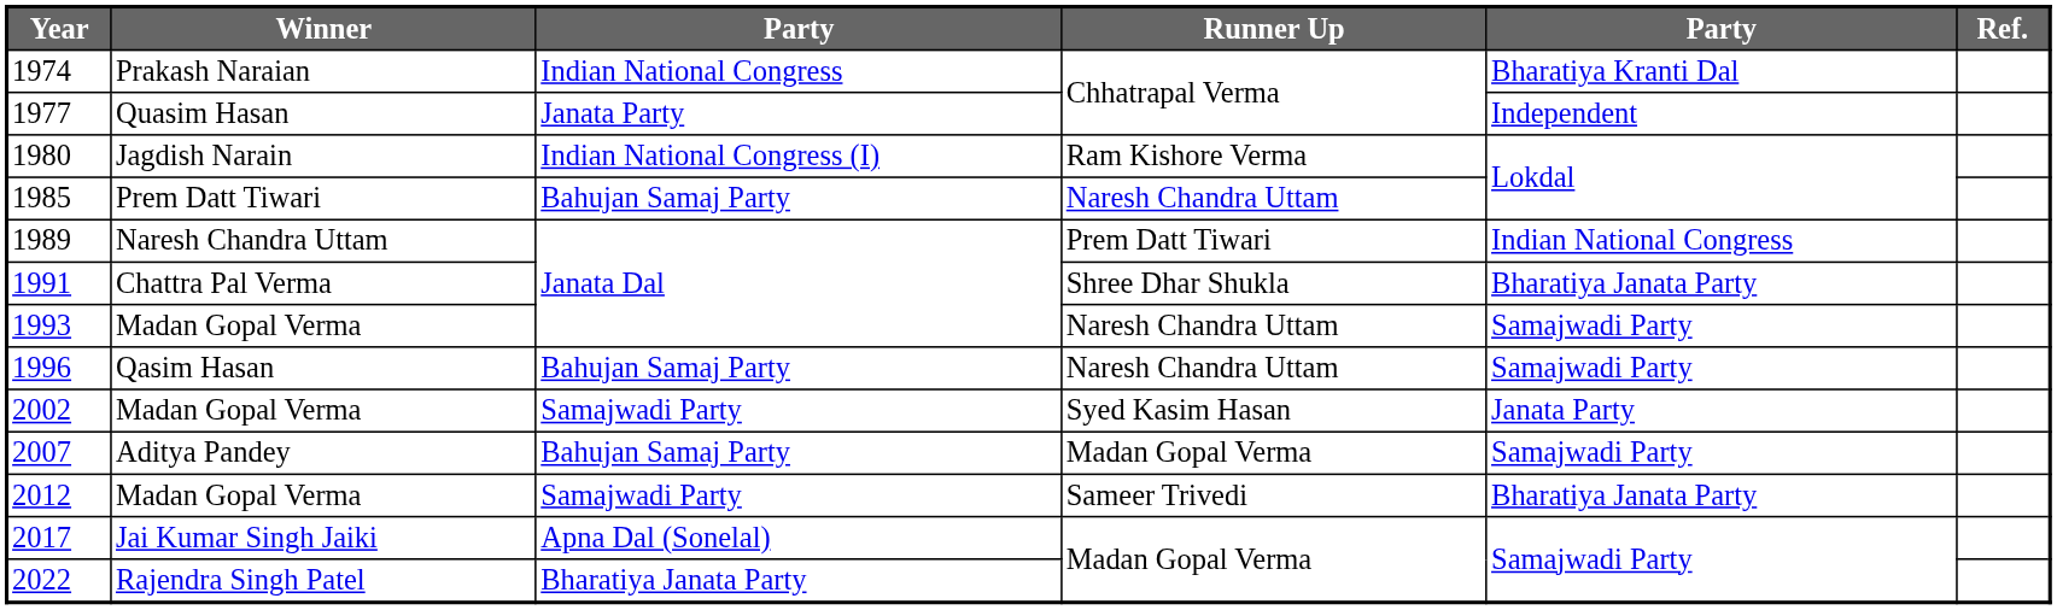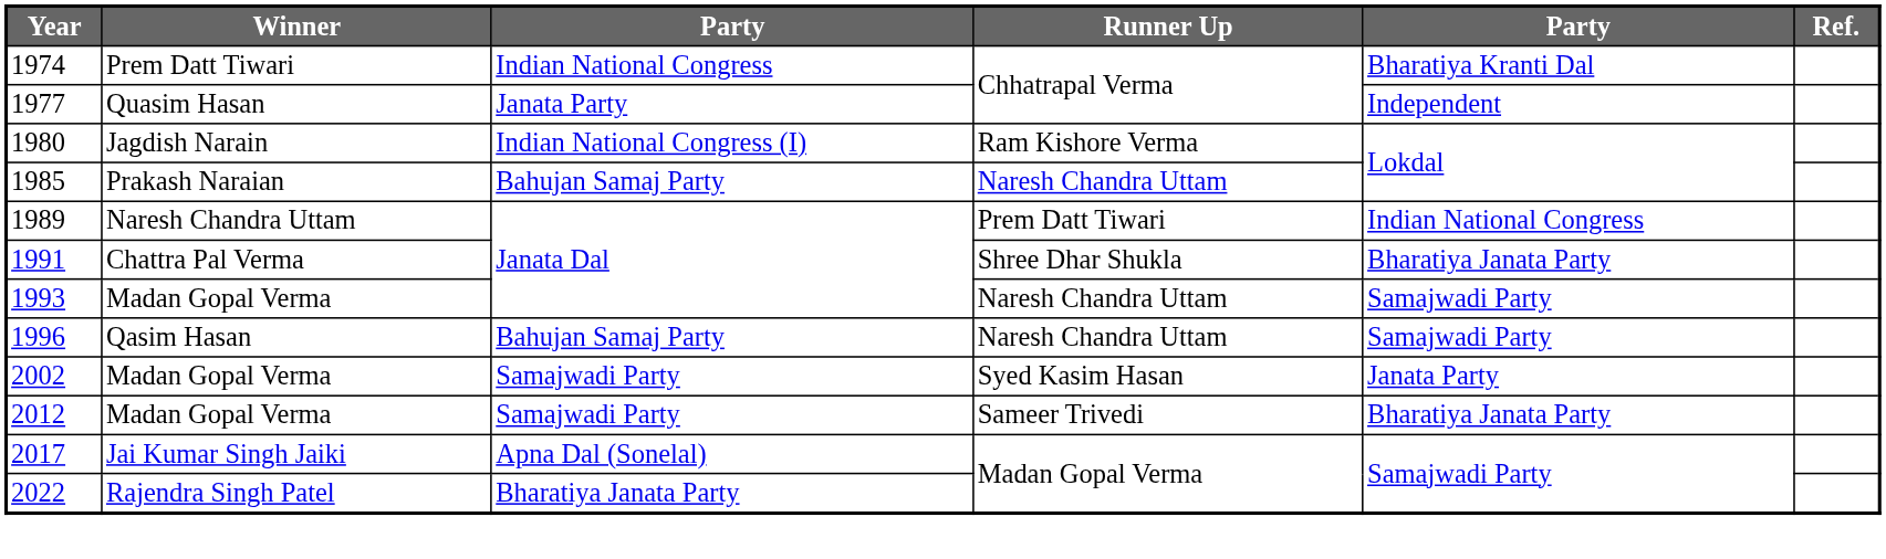1974 | Winner: Prakash Naraian -> Prem Datt Tiwari
1985 | Winner: Prem Datt Tiwari -> Prakash Naraian
- row: 2007 | Aditya Pandey | Bahujan Samaj Party | Madan Gopal Verma | Samajwadi Party
